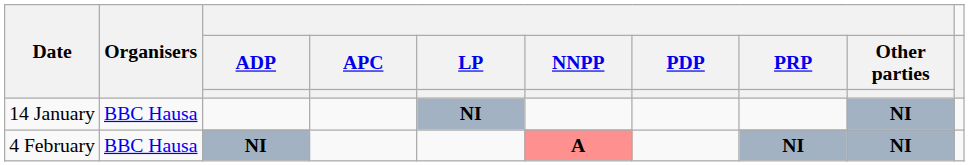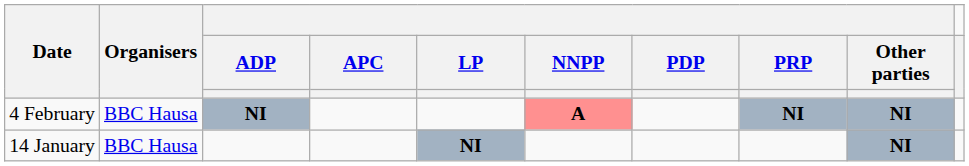rows swapped: 14 January <-> 4 February
